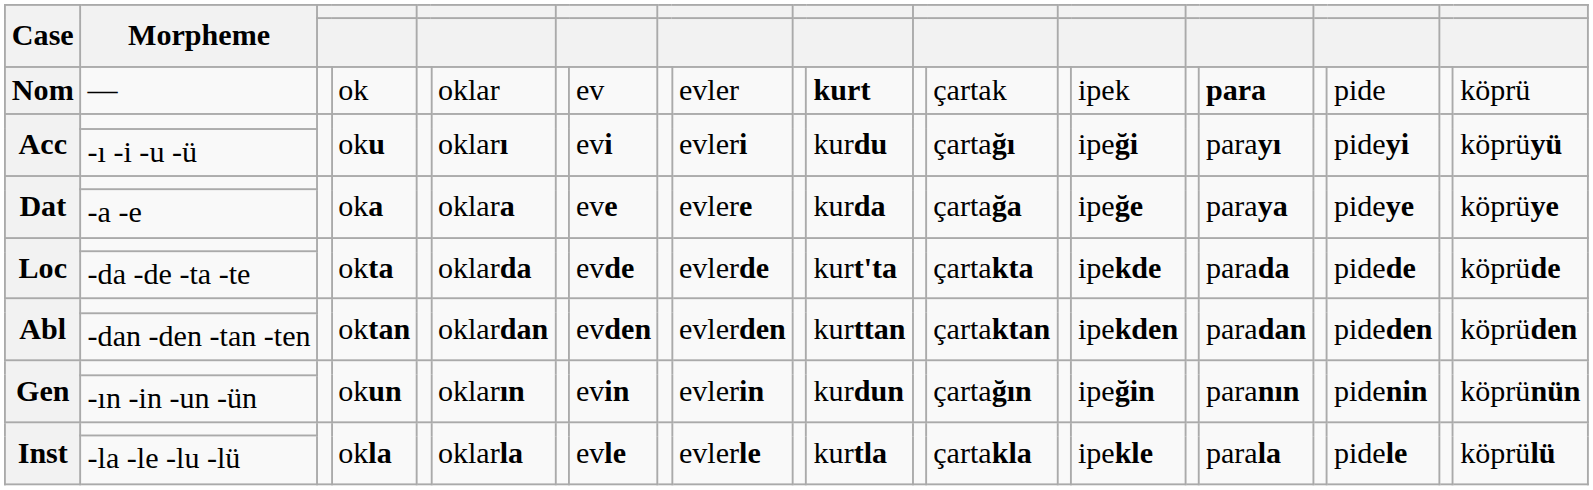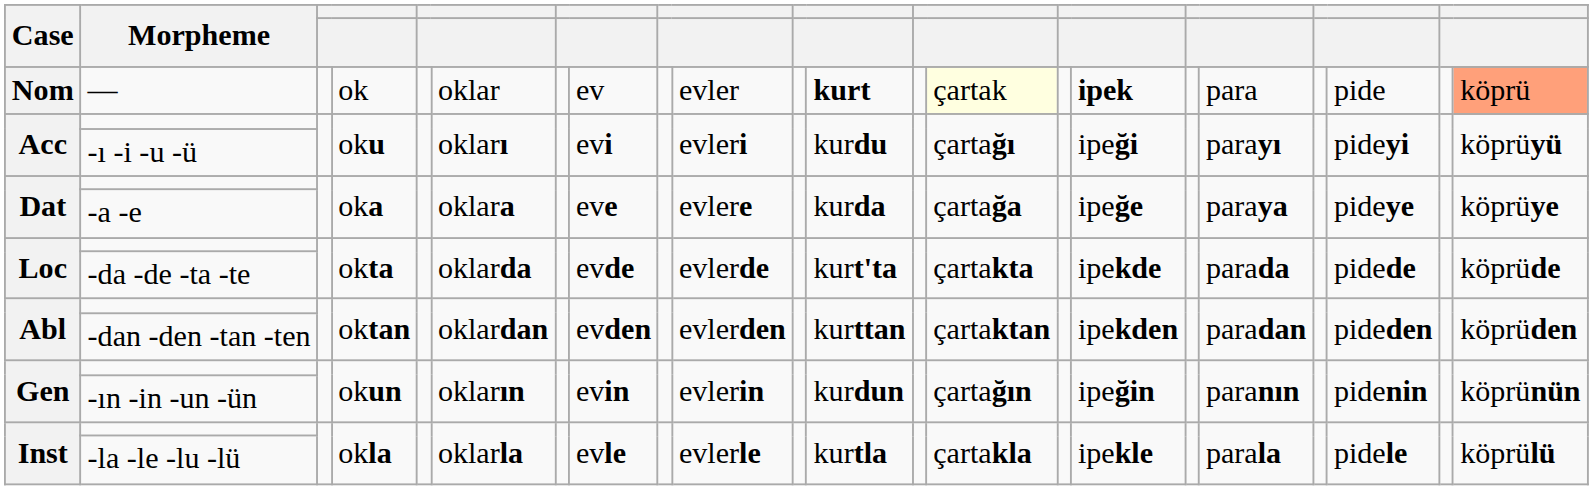— | column 14: no background -> lightyellow background
— | column 16: normal -> bold
— | column 18: bold -> normal
— | column 22: no background -> lightsalmon background
